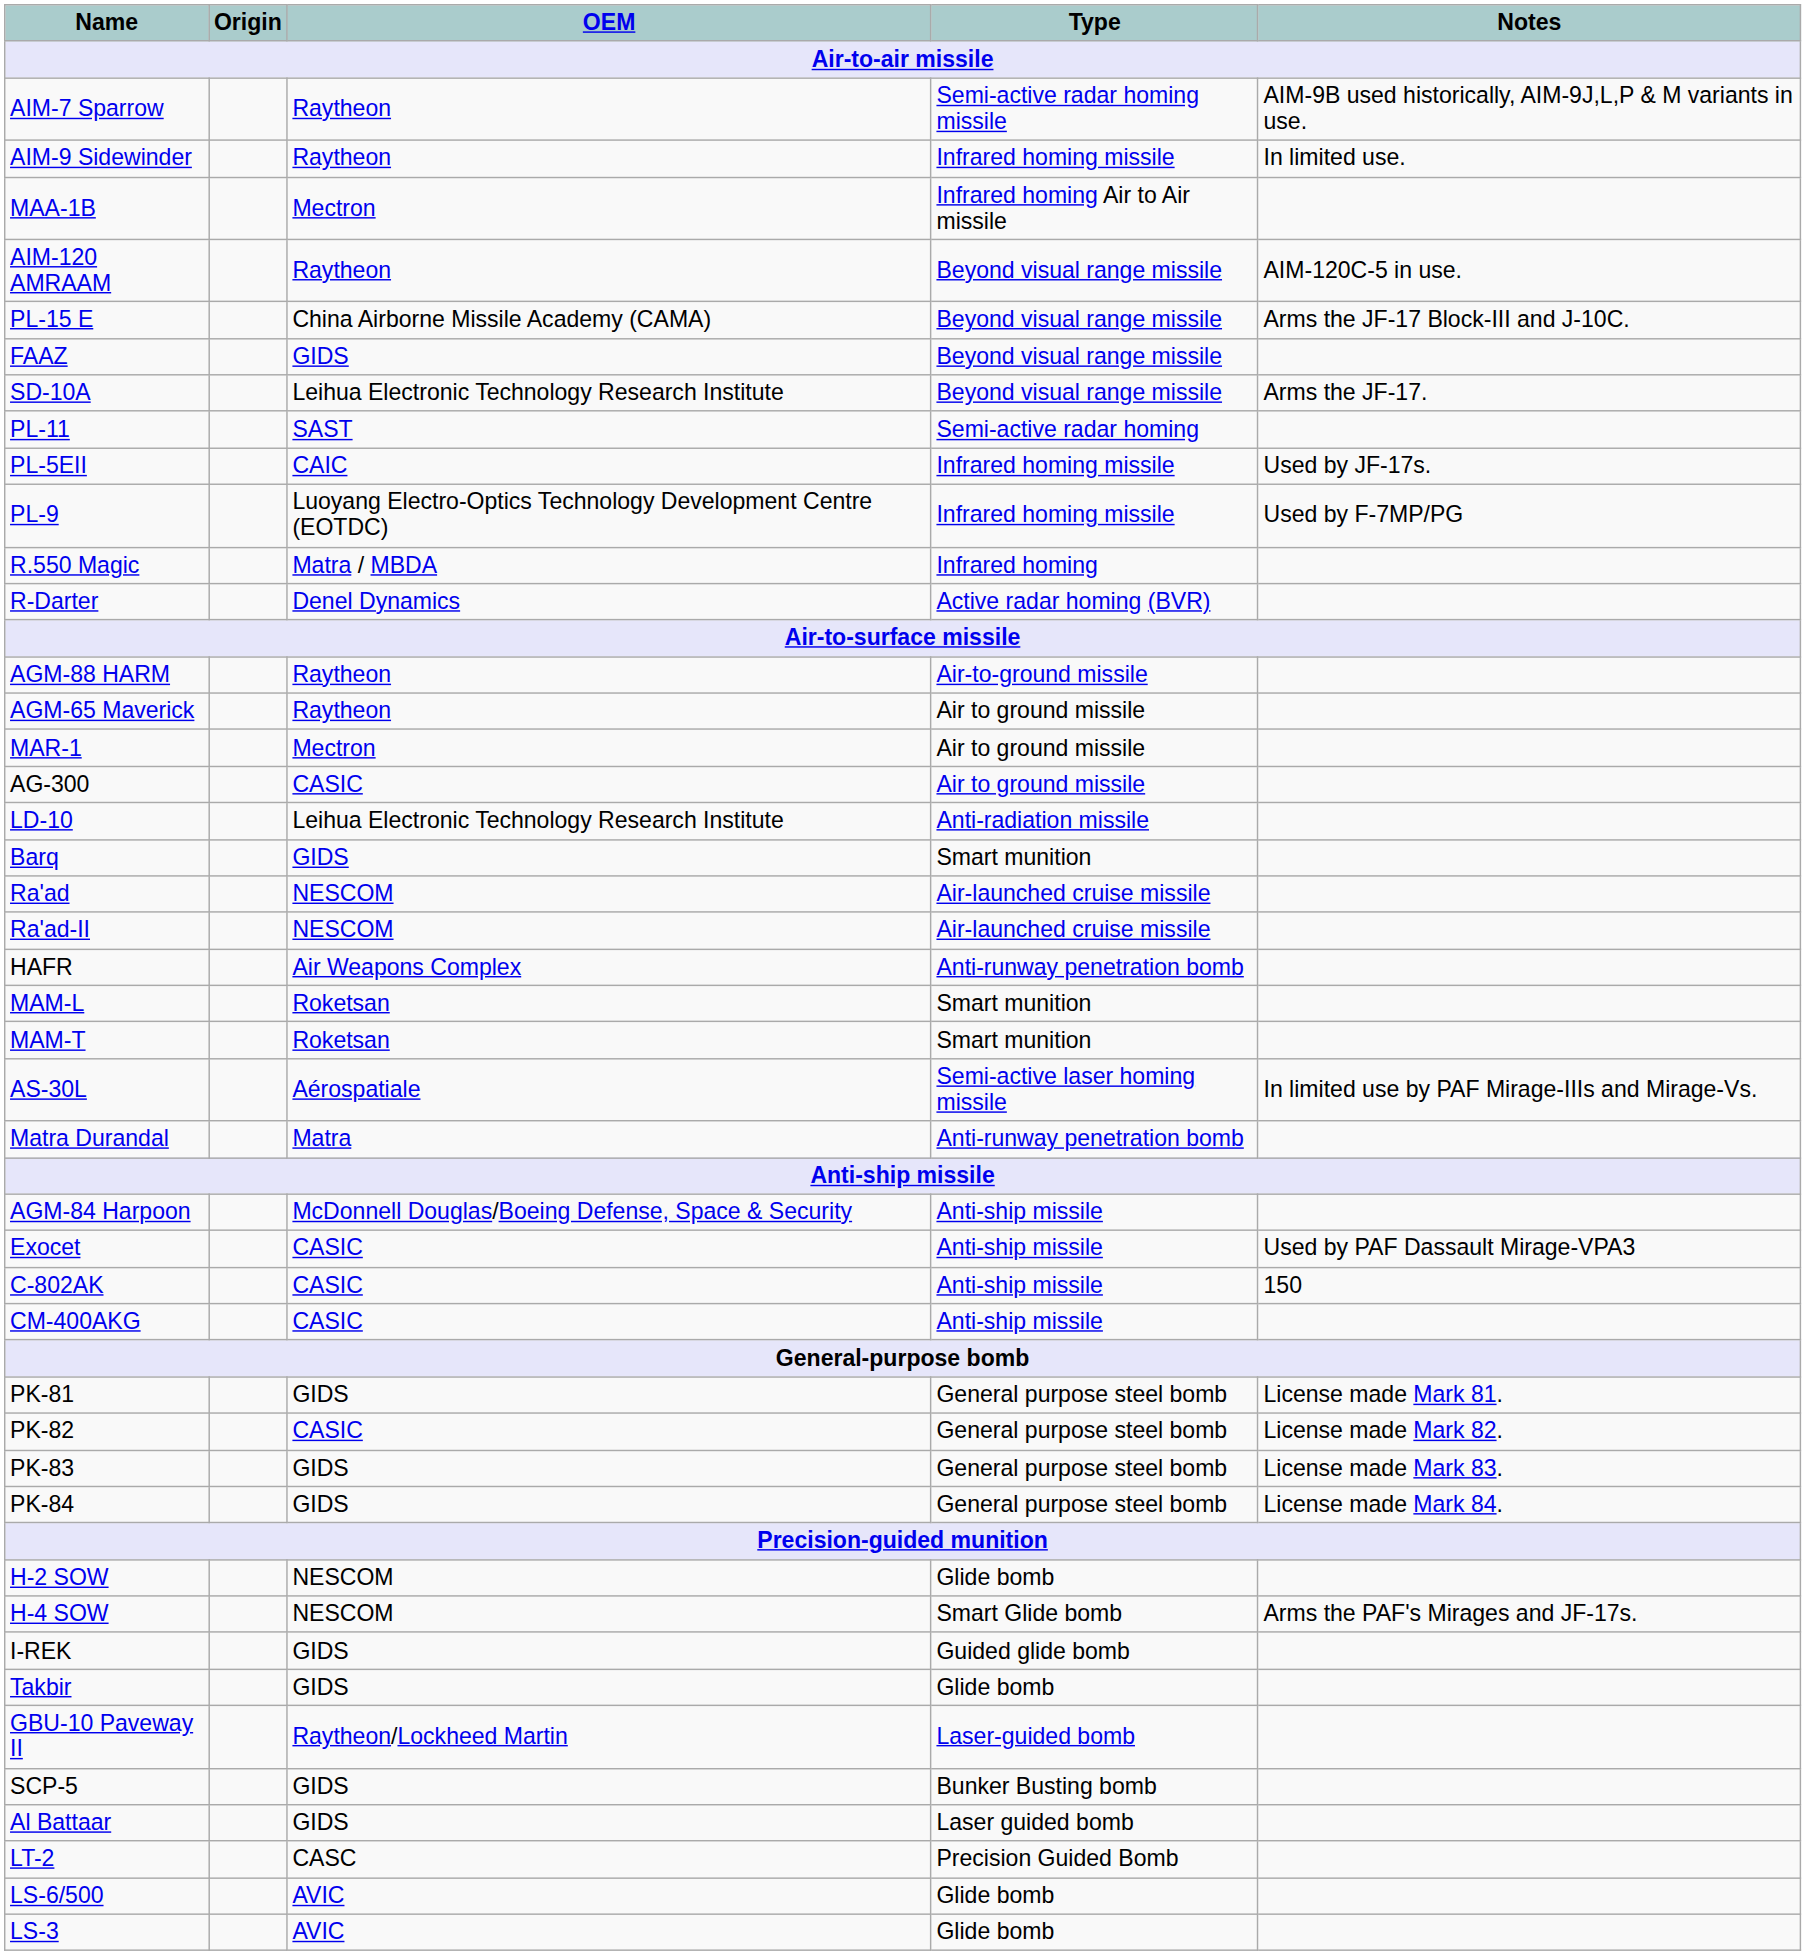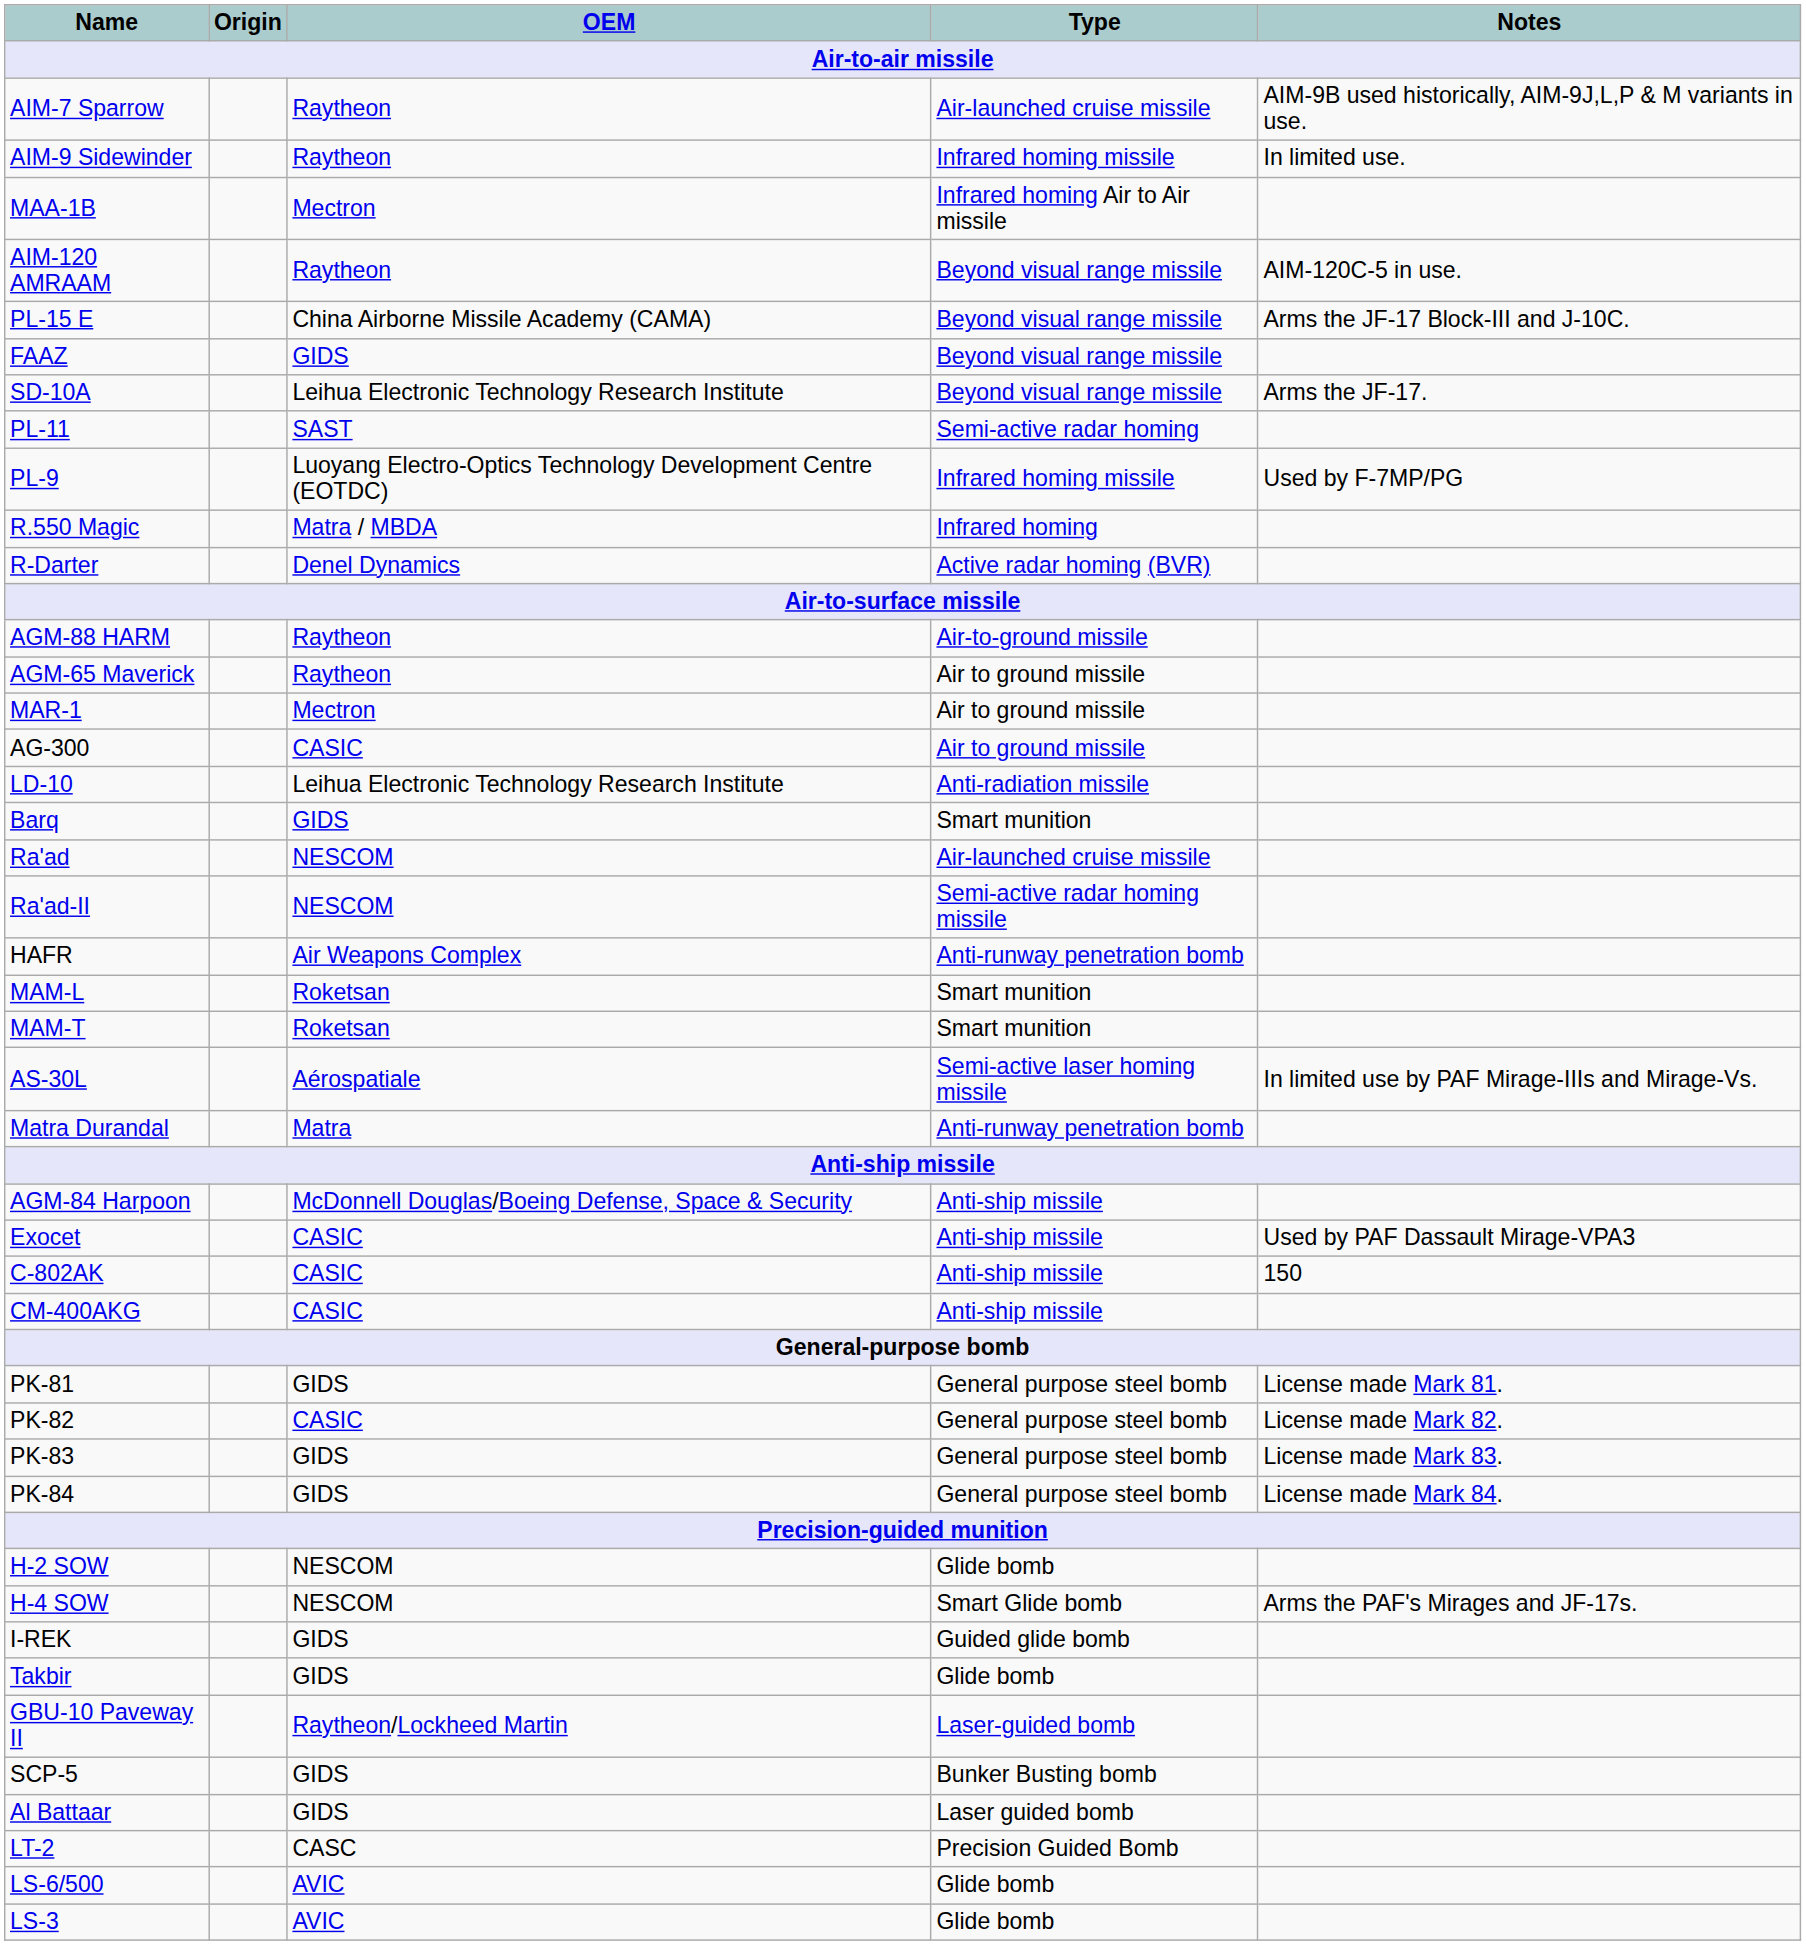AIM-7 Sparrow | Type: Semi-active radar homing missile -> Air-launched cruise missile
- row: PL-5EII | CAIC | Infrared homing missile | Used by JF-17s.
Ra'ad-II | Type: Air-launched cruise missile -> Semi-active radar homing missile
